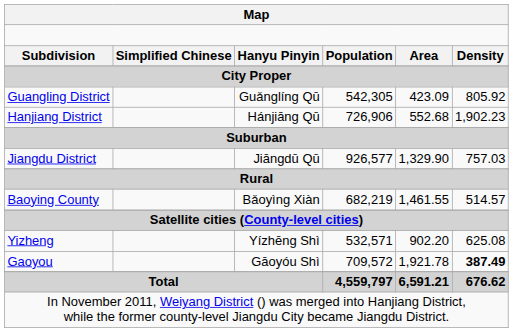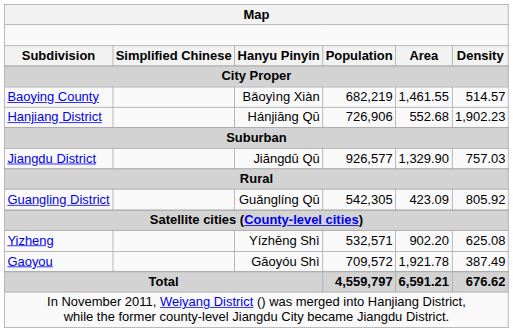rows swapped: Guangling District <-> Baoying County
Gaoyou | column 6: bold -> normal
